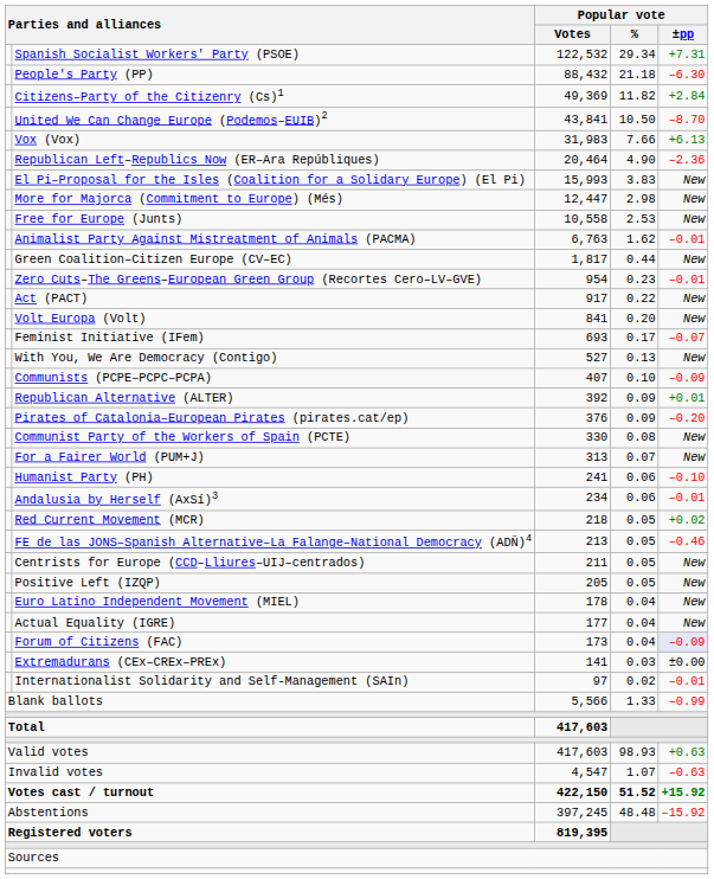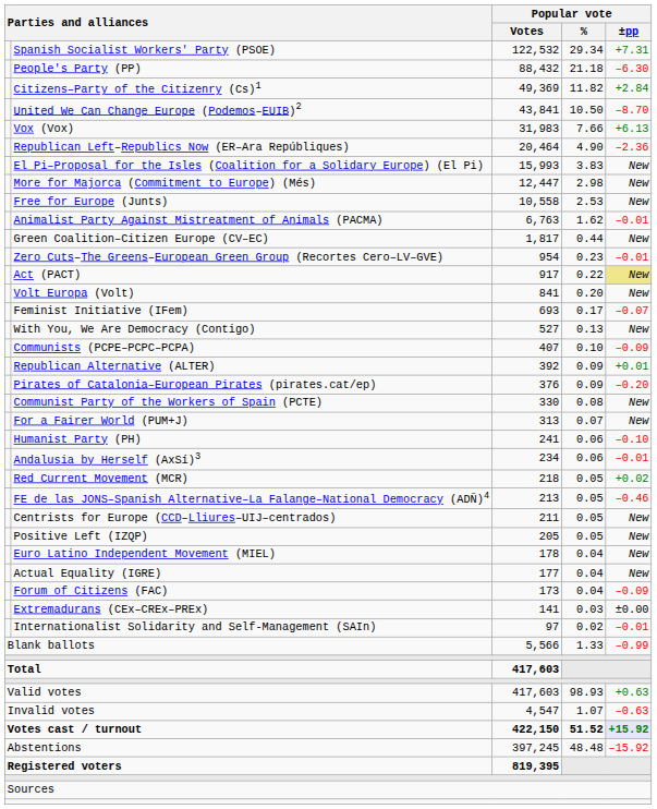Act (PACT) | Popular vote / ±pp: no background -> khaki background
Forum of Citizens (FAC) | Popular vote / ±pp: lavender background -> no background
Votes cast / turnout | Popular vote / ±pp: no background -> lavender background
